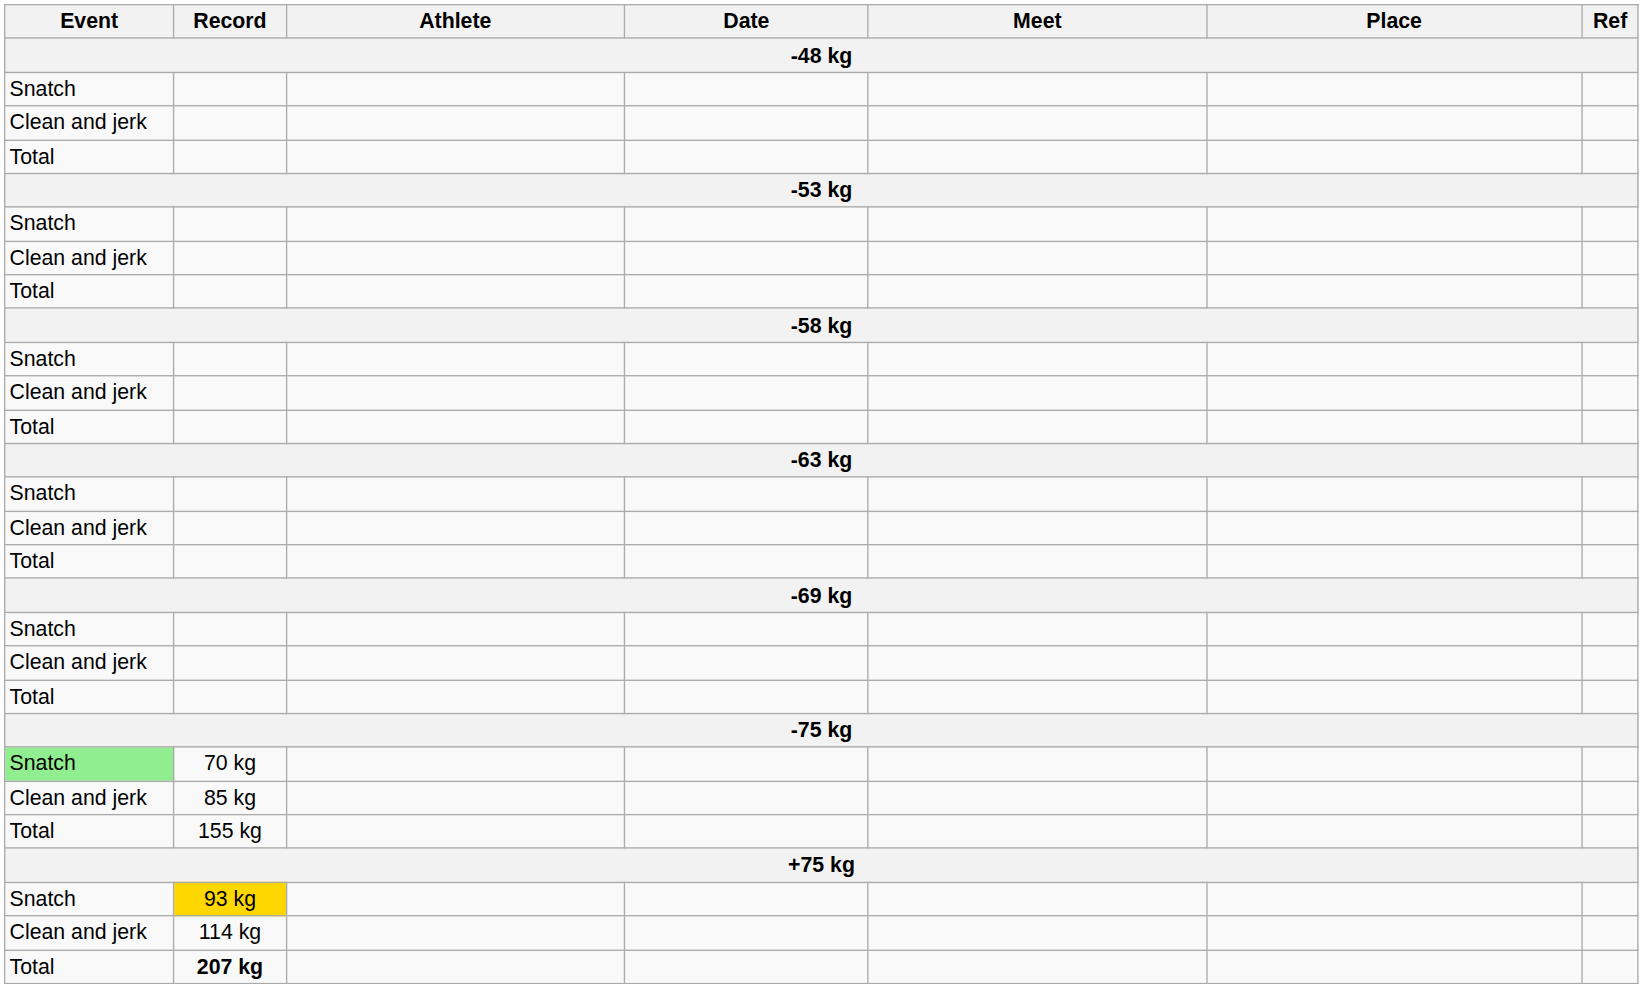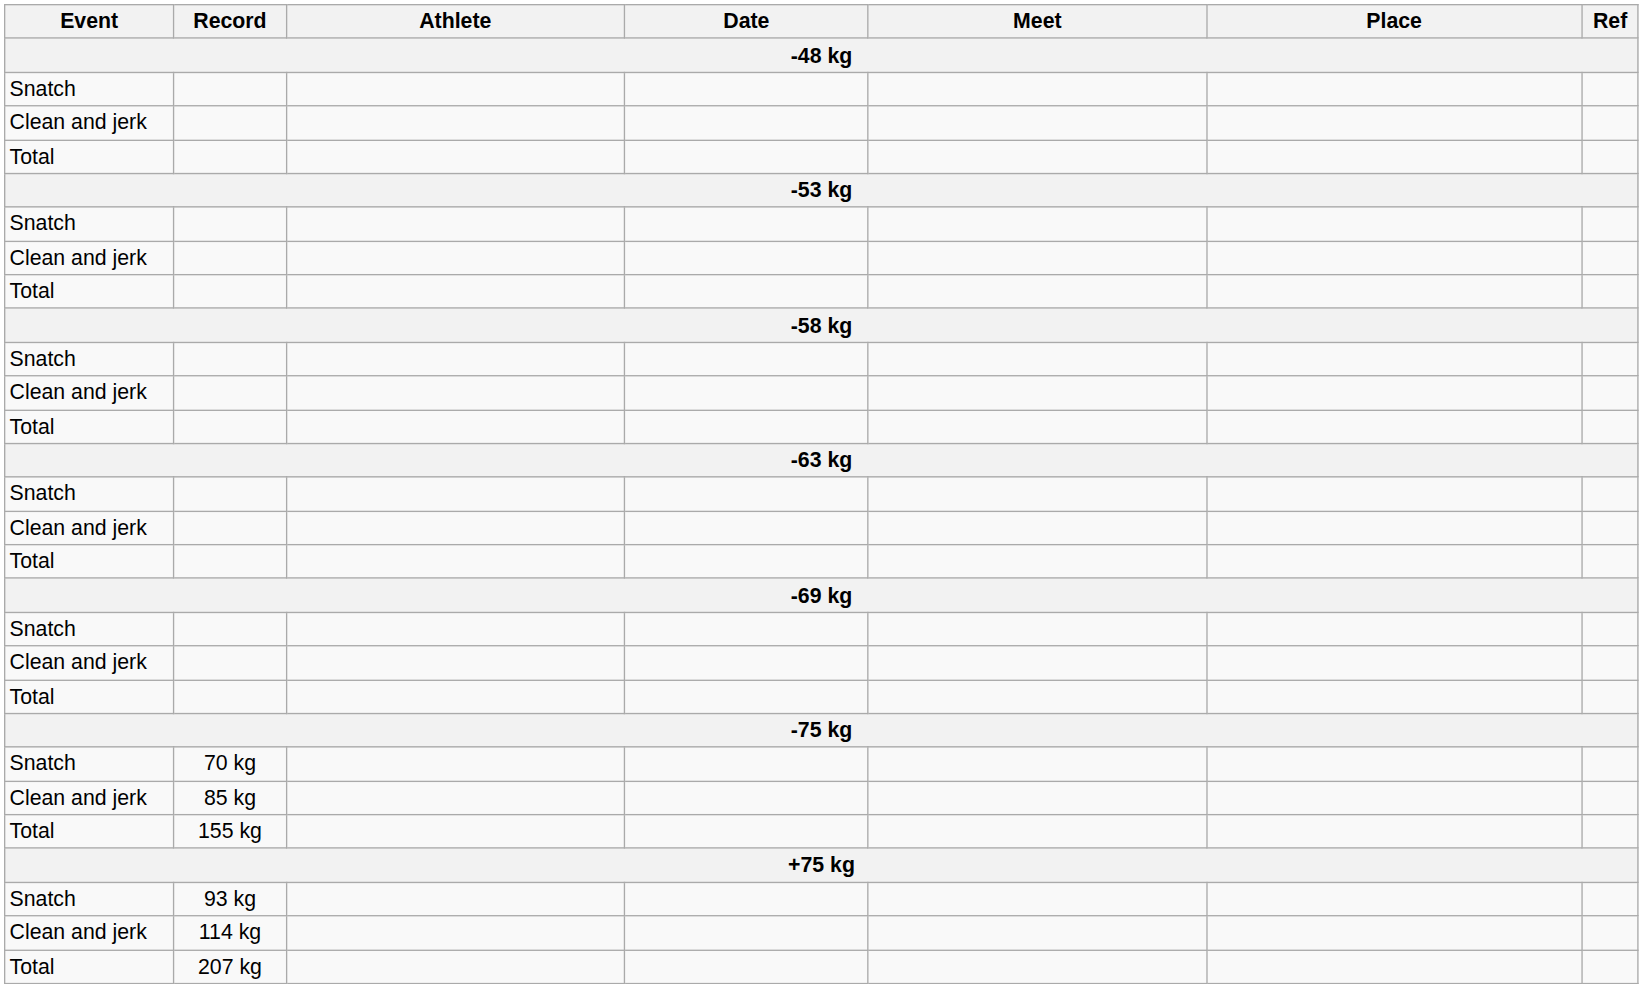70 kg | Event: lightgreen background -> no background
93 kg | Record: gold background -> no background
207 kg | Record: bold -> normal
